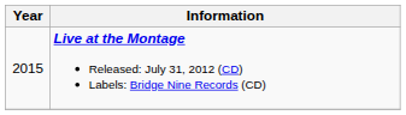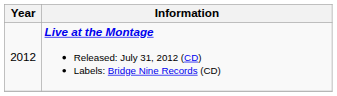row 2 | Year: 2015 -> 2012
